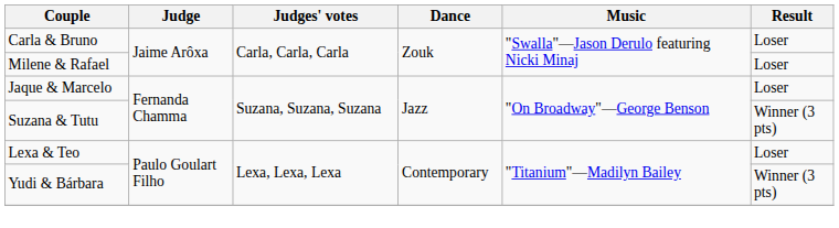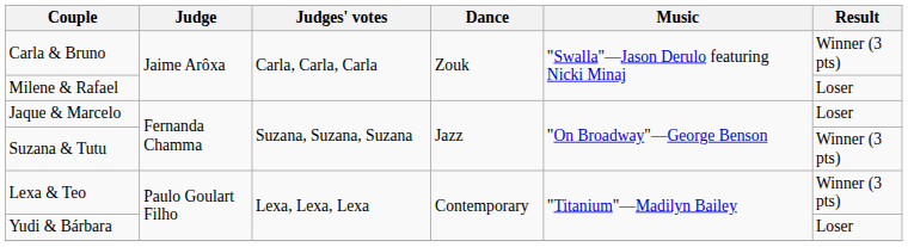Carla & Bruno | Result: Loser -> Winner (3 pts)
Lexa & Teo | Result: Loser -> Winner (3 pts)
Yudi & Bárbara | Result: Winner (3 pts) -> Loser
